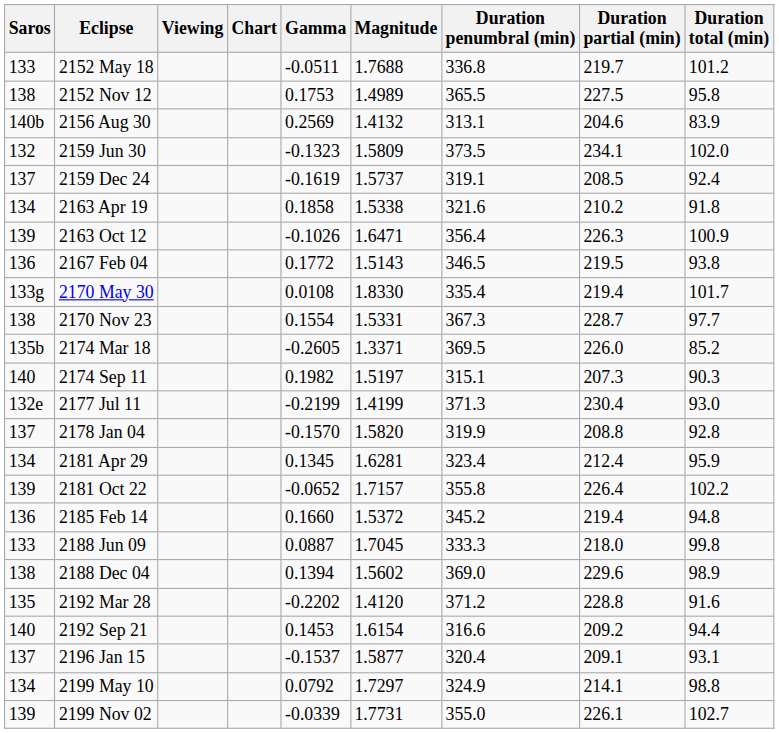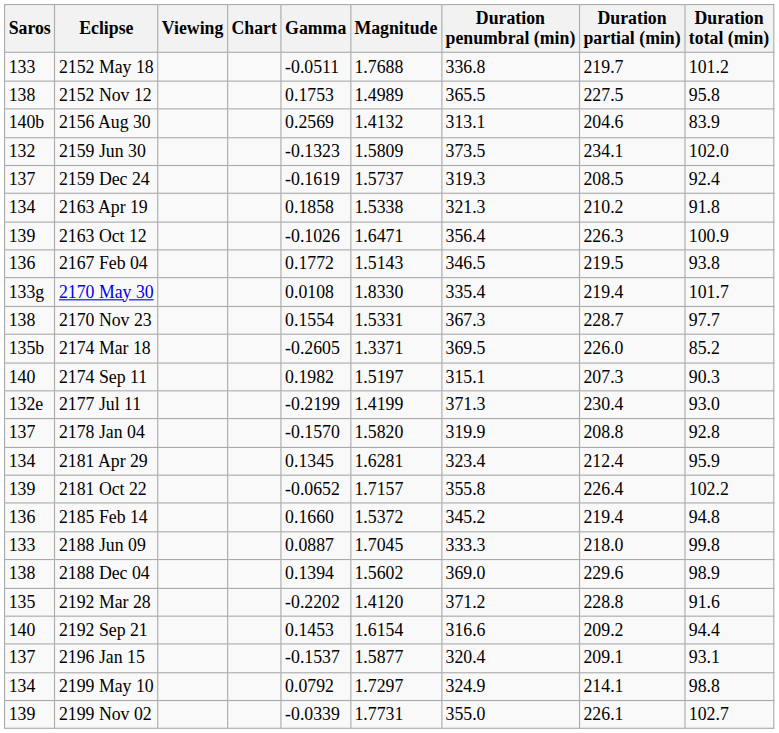2159 Dec 24 | Duration penumbral (min): 319.1 -> 319.3
2163 Apr 19 | Duration penumbral (min): 321.6 -> 321.3
